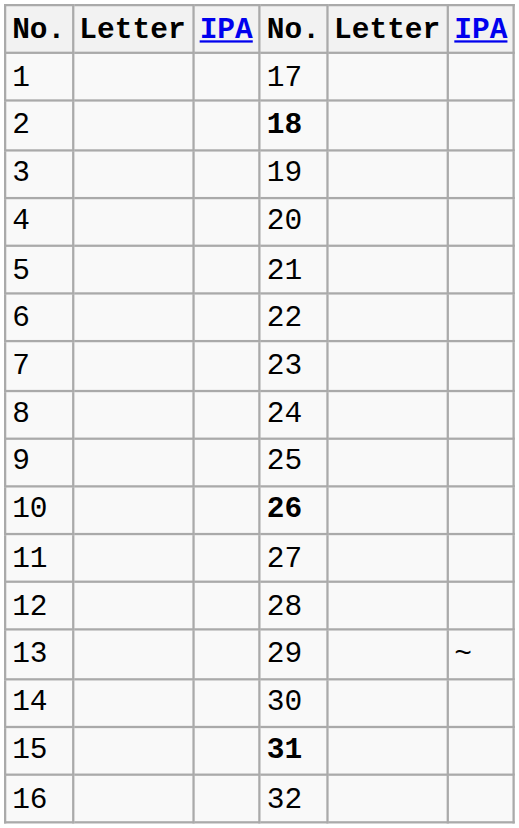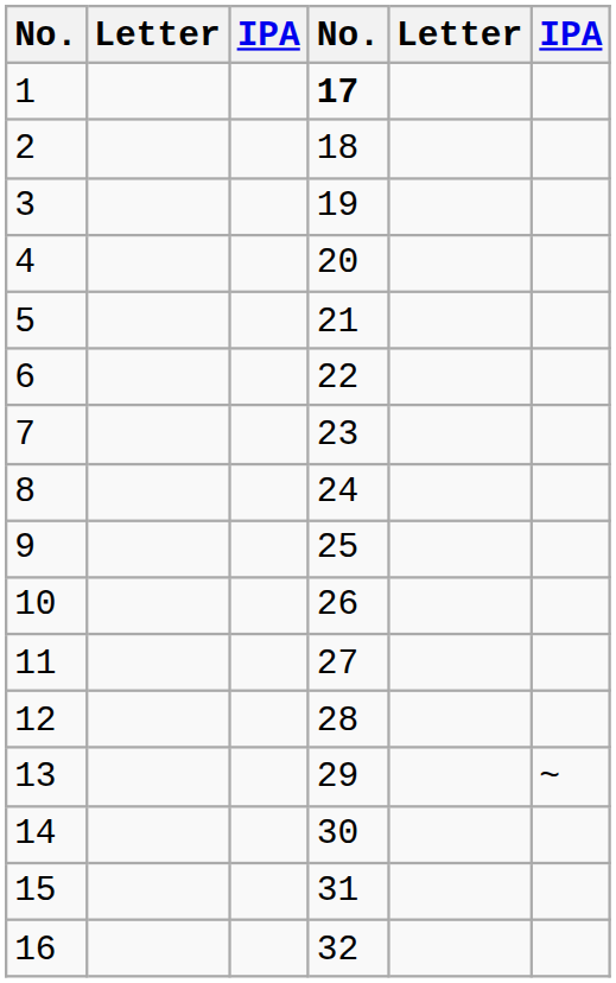1 | column 4: normal -> bold
2 | column 4: bold -> normal
10 | column 4: bold -> normal
15 | column 4: bold -> normal
